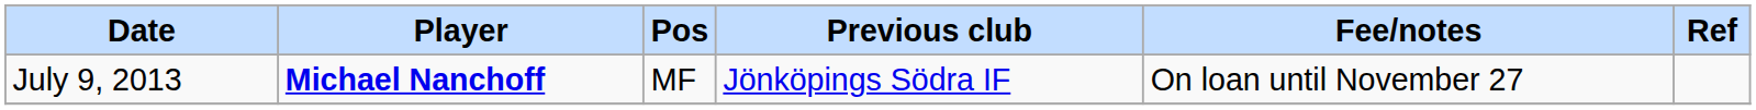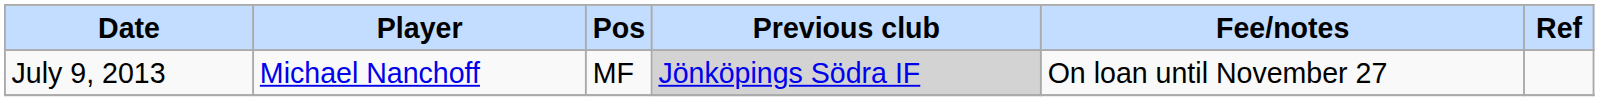July 9, 2013 | Player: bold -> normal
July 9, 2013 | Previous club: no background -> lightgrey background
